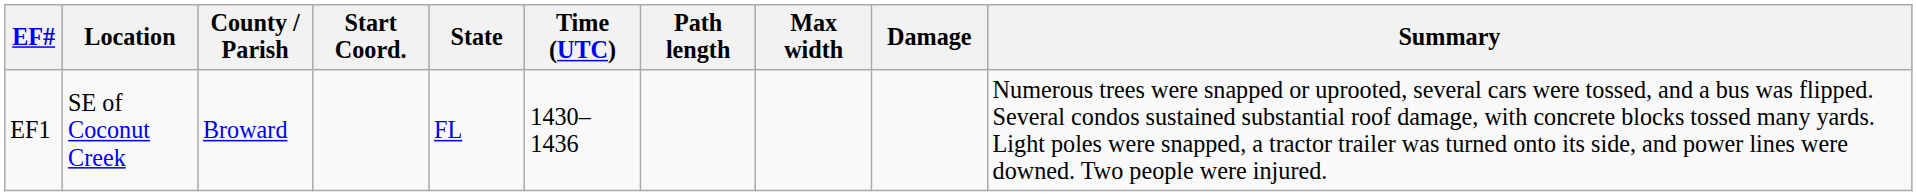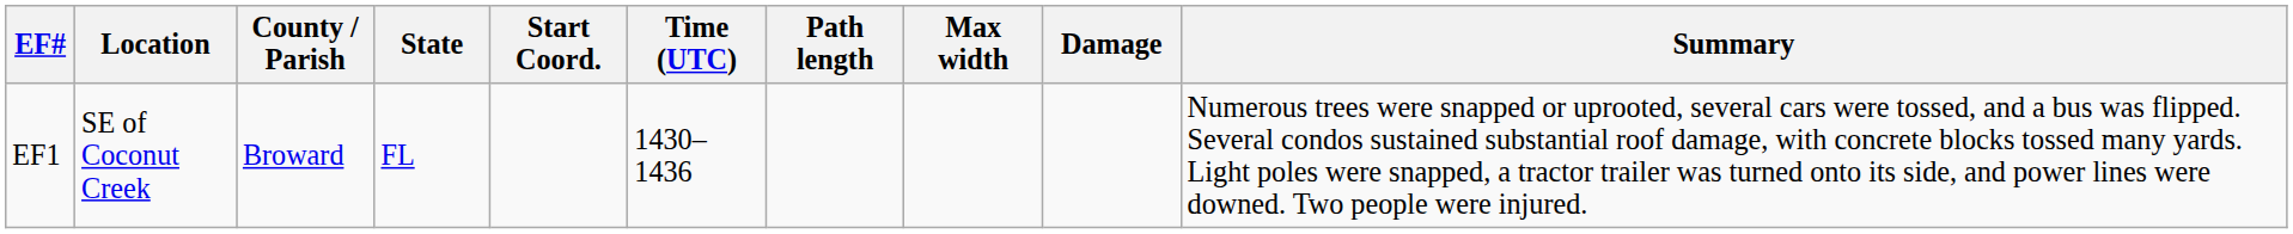columns swapped: State <-> Start Coord.
